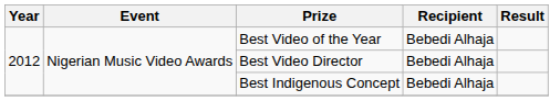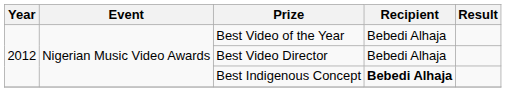Best Indigenous Concept | Recipient: normal -> bold
